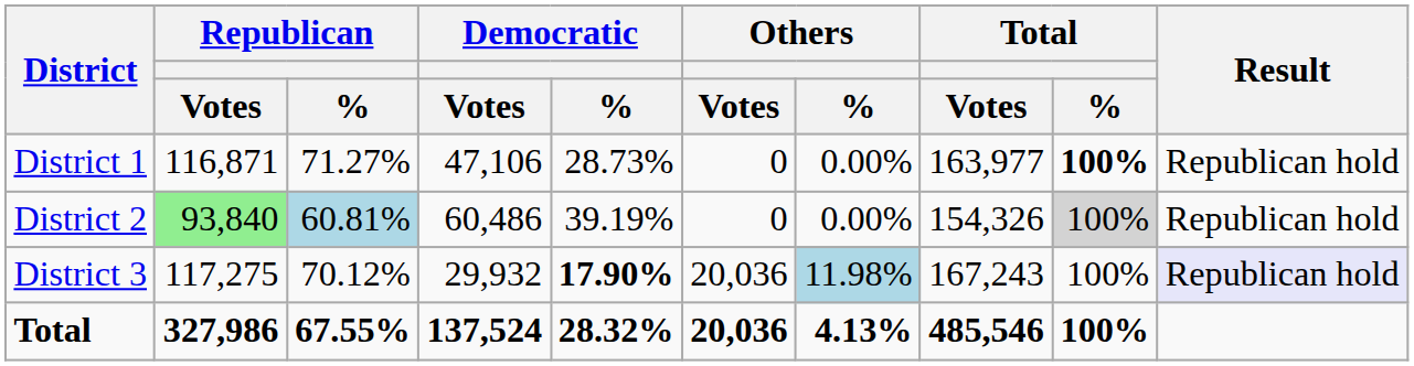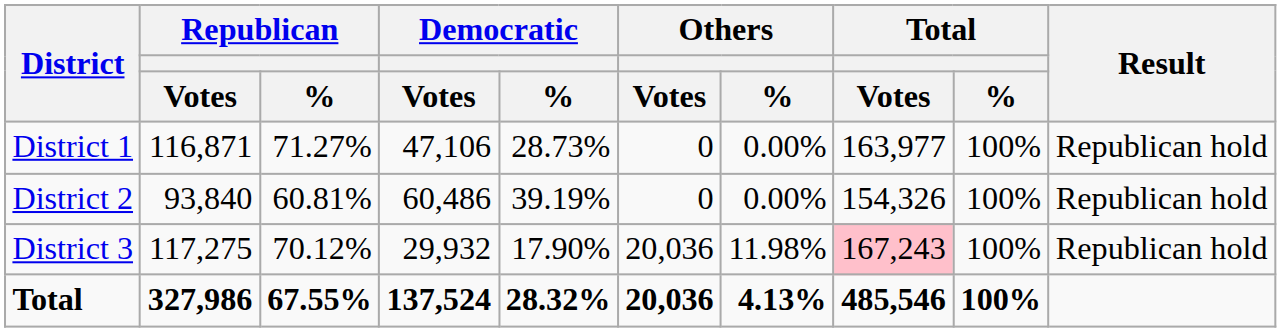District 1 | Total / %: bold -> normal
District 2 | Republican / Votes: lightgreen background -> no background
District 2 | Republican / %: lightblue background -> no background
District 2 | Total / %: lightgrey background -> no background
District 3 | Democratic / %: bold -> normal
District 3 | Others / %: lightblue background -> no background
District 3 | Total / Votes: no background -> pink background
District 3 | Result: lavender background -> no background
